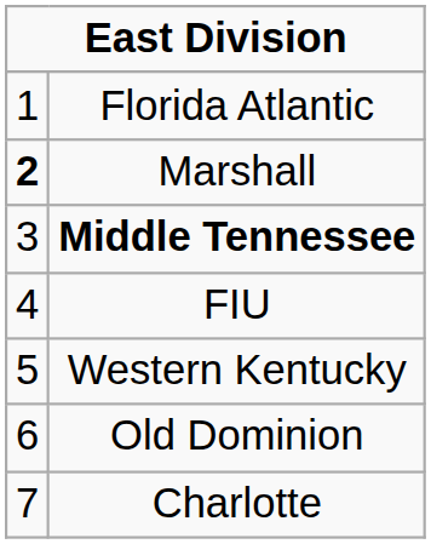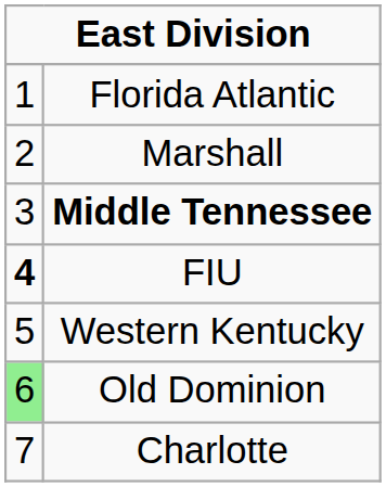Marshall | column 1: bold -> normal
FIU | column 1: normal -> bold
Old Dominion | column 1: no background -> lightgreen background
